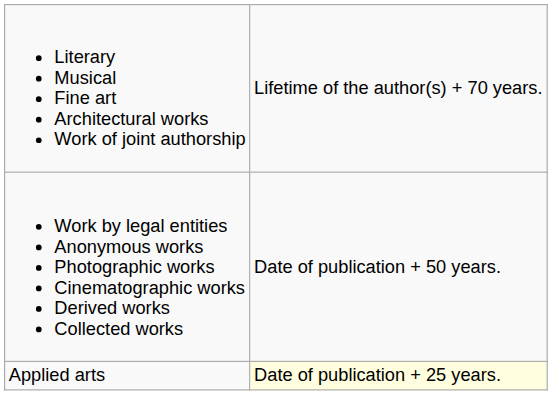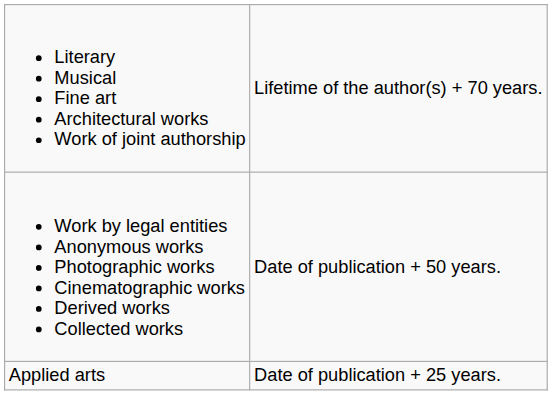Applied arts | column 2: lightyellow background -> no background
